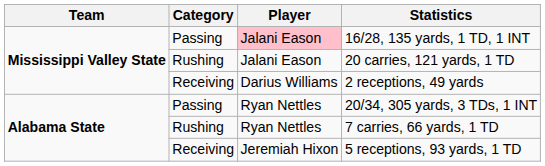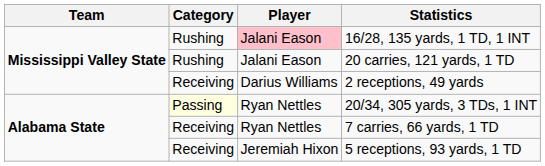16/28, 135 yards, 1 TD, 1 INT | Category: Passing -> Rushing
20/34, 305 yards, 3 TDs, 1 INT | Category: no background -> lightyellow background
7 carries, 66 yards, 1 TD | Category: Rushing -> Receiving
